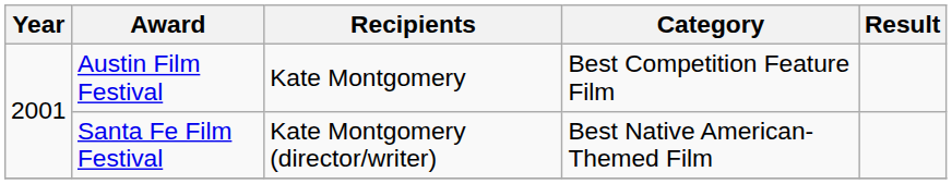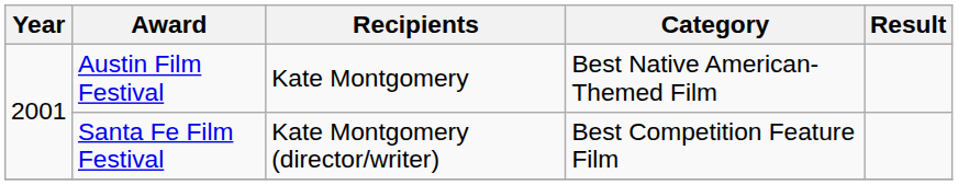Austin Film Festival | Category: Best Competition Feature Film -> Best Native American-Themed Film
Santa Fe Film Festival | Category: Best Native American-Themed Film -> Best Competition Feature Film
